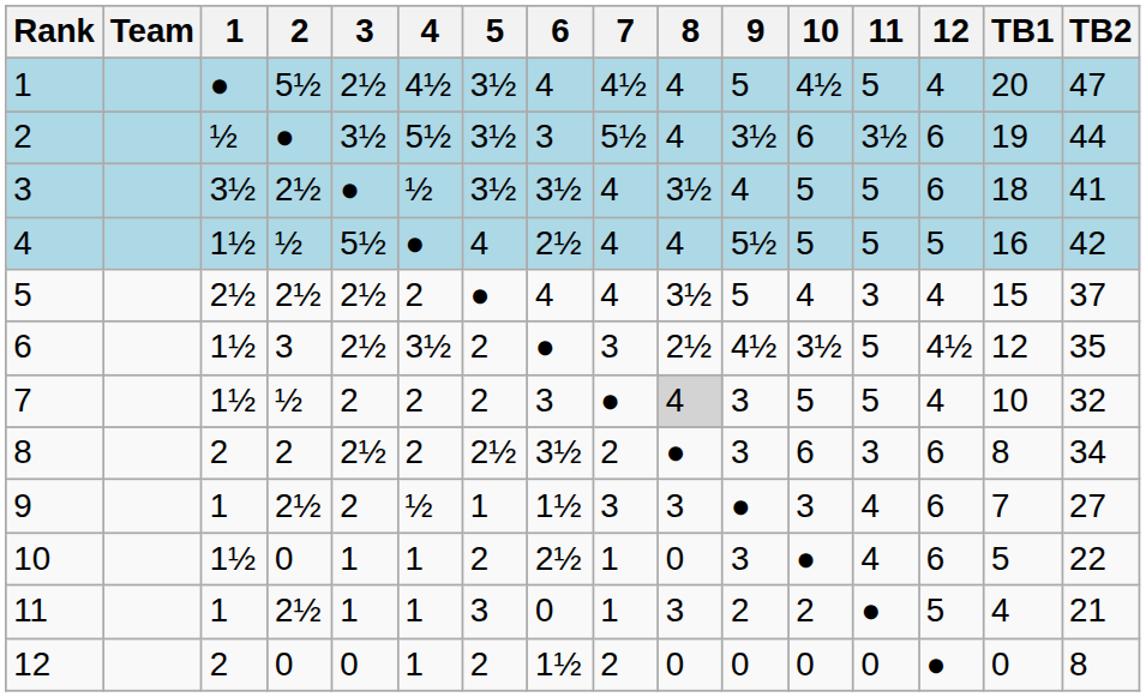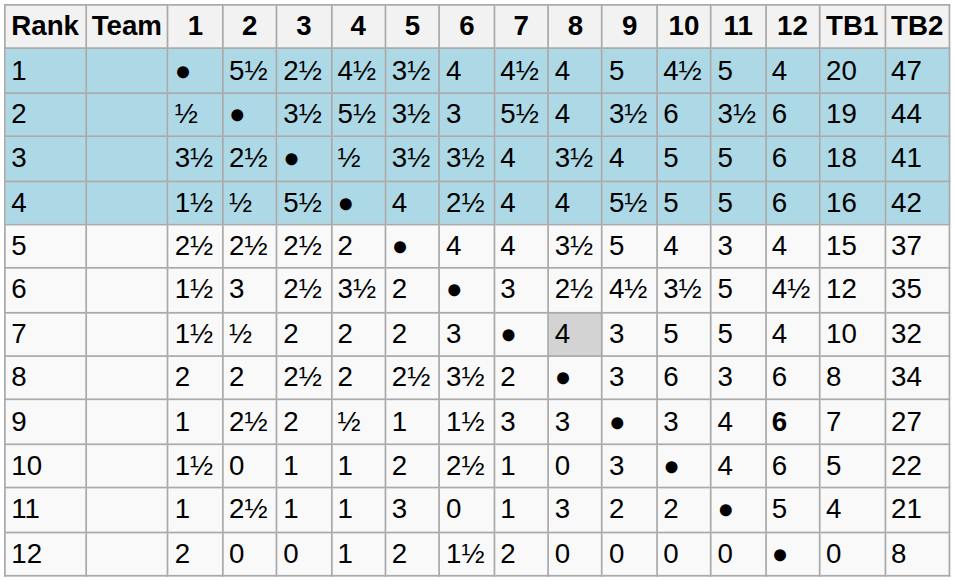row 5 | 12: 5 -> 6
row 10 | 12: normal -> bold
